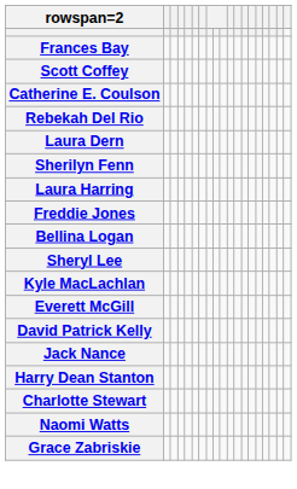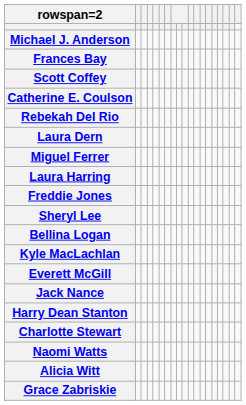+ row: Michael J. Anderson
+ row: Miguel Ferrer
- row: Sherilyn Fenn
rows swapped: Sheryl Lee <-> Bellina Logan
- row: David Patrick Kelly
+ row: Alicia Witt
